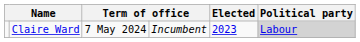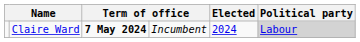Claire Ward | column 3: normal -> bold
Claire Ward | Elected: 2023 -> 2024
